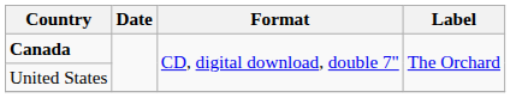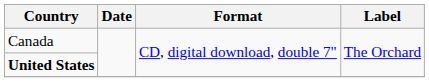Canada | Country: bold -> normal
United States | Country: normal -> bold
